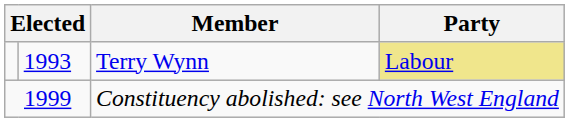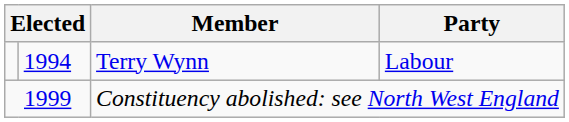Terry Wynn | column 2: 1993 -> 1994
Terry Wynn | Party: khaki background -> no background
